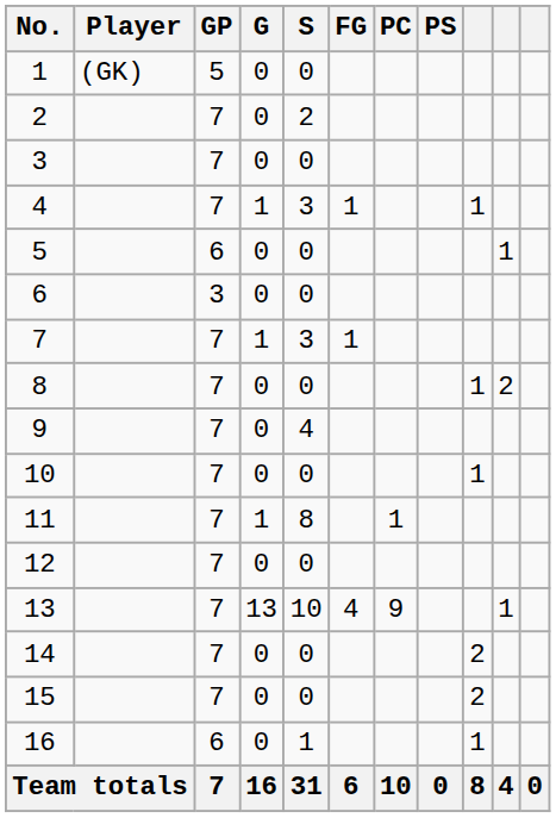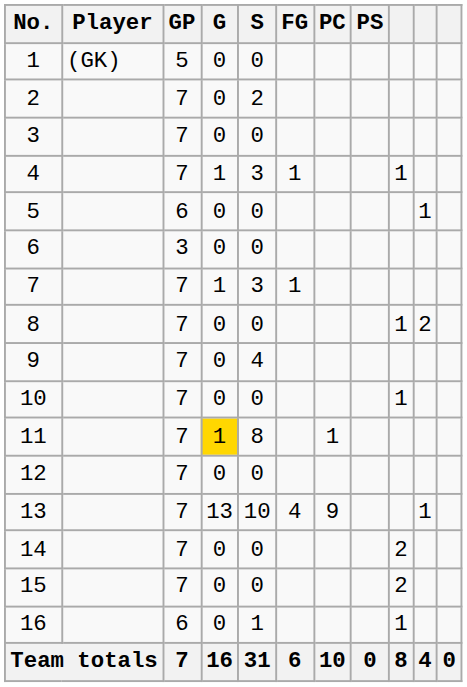11 | G: no background -> gold background
